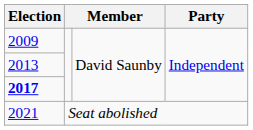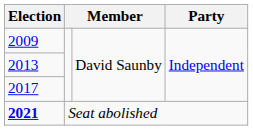2017 | Election: bold -> normal
2021 | Election: normal -> bold
